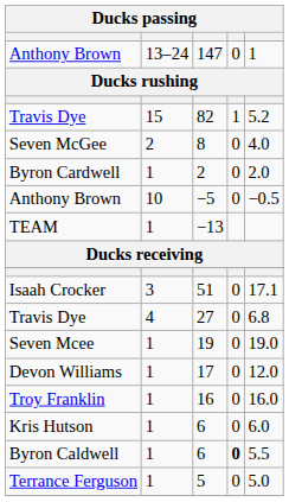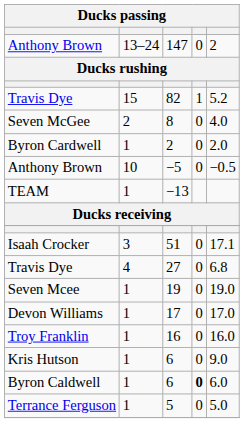147 | column 5: 1 -> 2
17 | column 5: 12.0 -> 17.0
Kris Hutson / 6 | column 5: 6.0 -> 9.0
Byron Caldwell / 6 | column 5: 5.5 -> 6.0
